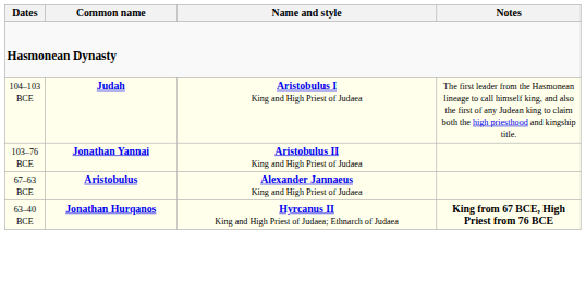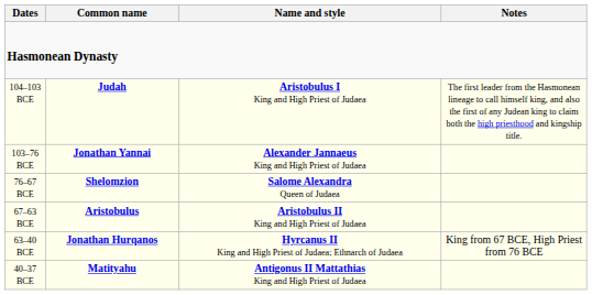103–76 BCE | Name and style: Aristobulus II King and High Priest of Judaea -> Alexander Jannaeus King and High Priest of Judaea
+ row: 76–67 BCE | Shelomzion | Salome Alexandra Queen of Judaea
67–63 BCE | Name and style: Alexander Jannaeus King and High Priest of Judaea -> Aristobulus II King and High Priest of Judaea
63–40 BCE | Notes: bold -> normal
+ row: 40–37 BCE | Matityahu | Antigonus II Mattathias King and High Priest of Judaea
